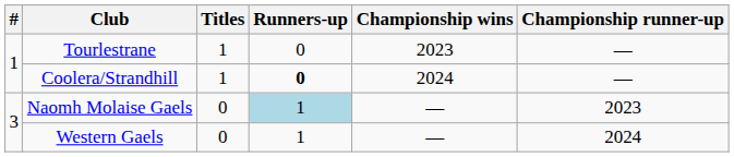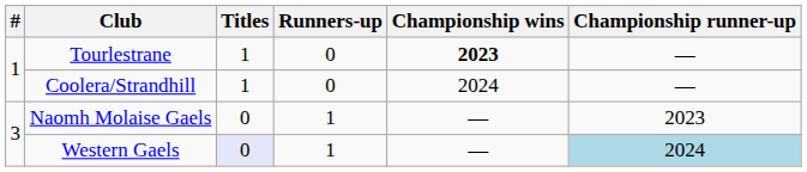Tourlestrane | Championship wins: normal -> bold
Coolera/Strandhill | Runners-up: bold -> normal
Naomh Molaise Gaels | Runners-up: lightblue background -> no background
Western Gaels | Titles: no background -> lavender background
Western Gaels | Championship runner-up: no background -> lightblue background
